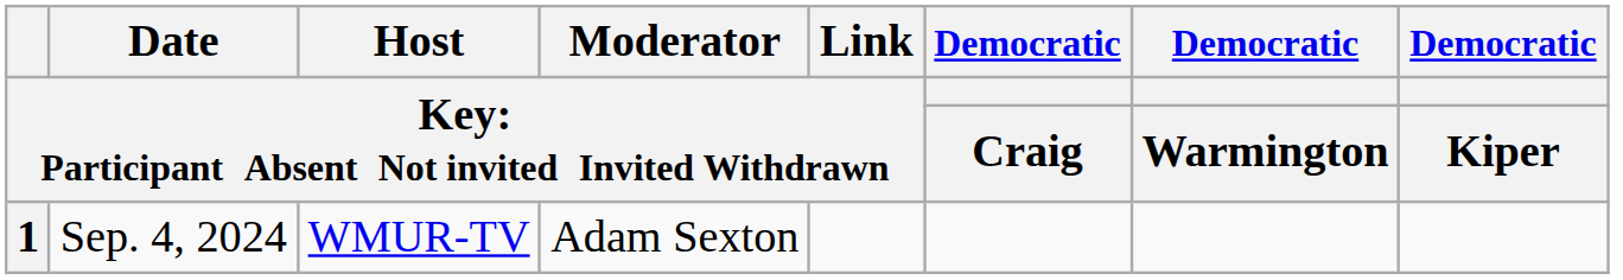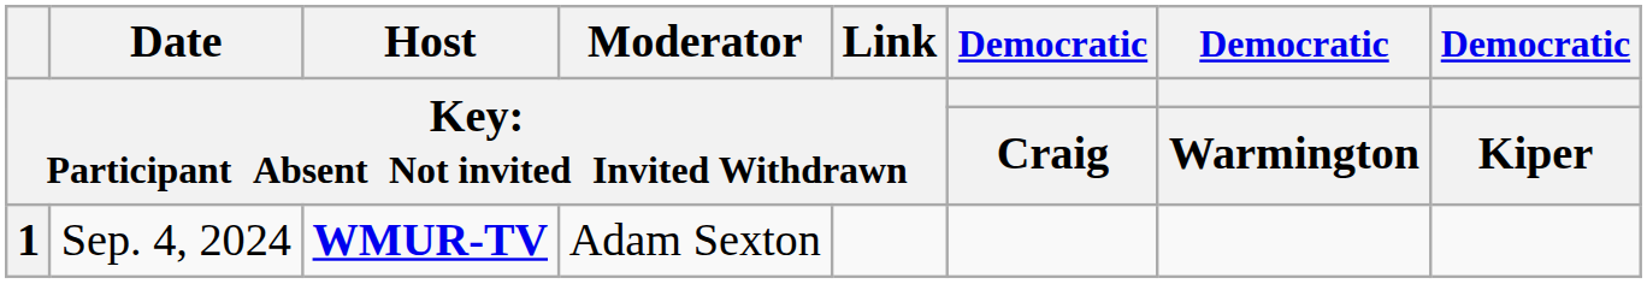1 | column 3: normal -> bold
